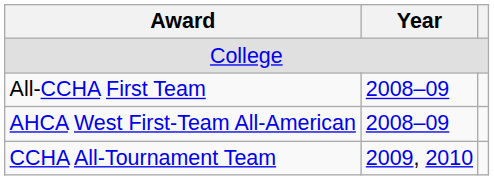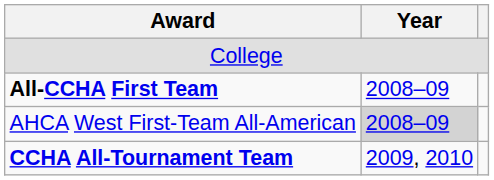All-CCHA First Team | Award: normal -> bold
AHCA West First-Team All-American | Year: no background -> lightgrey background
CCHA All-Tournament Team | Award: normal -> bold
